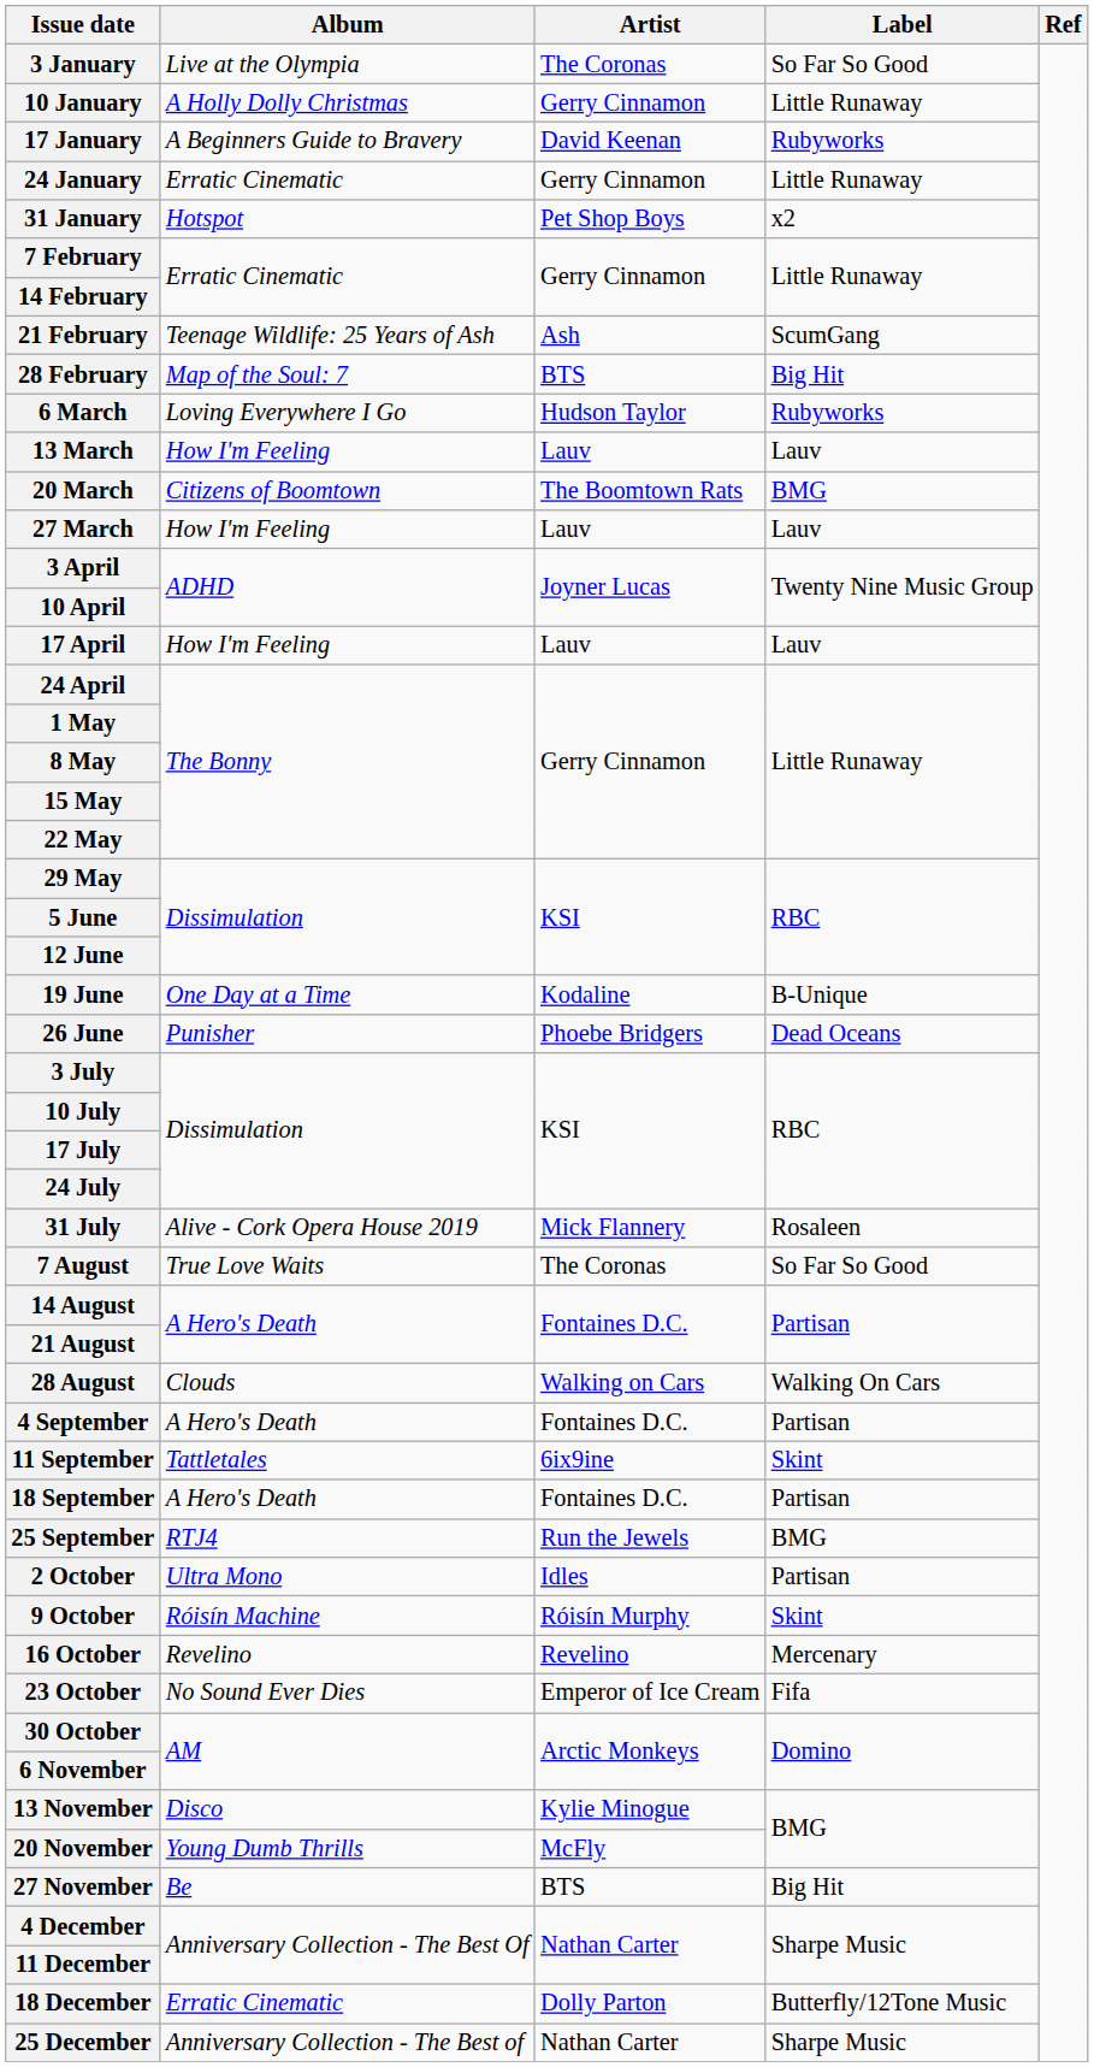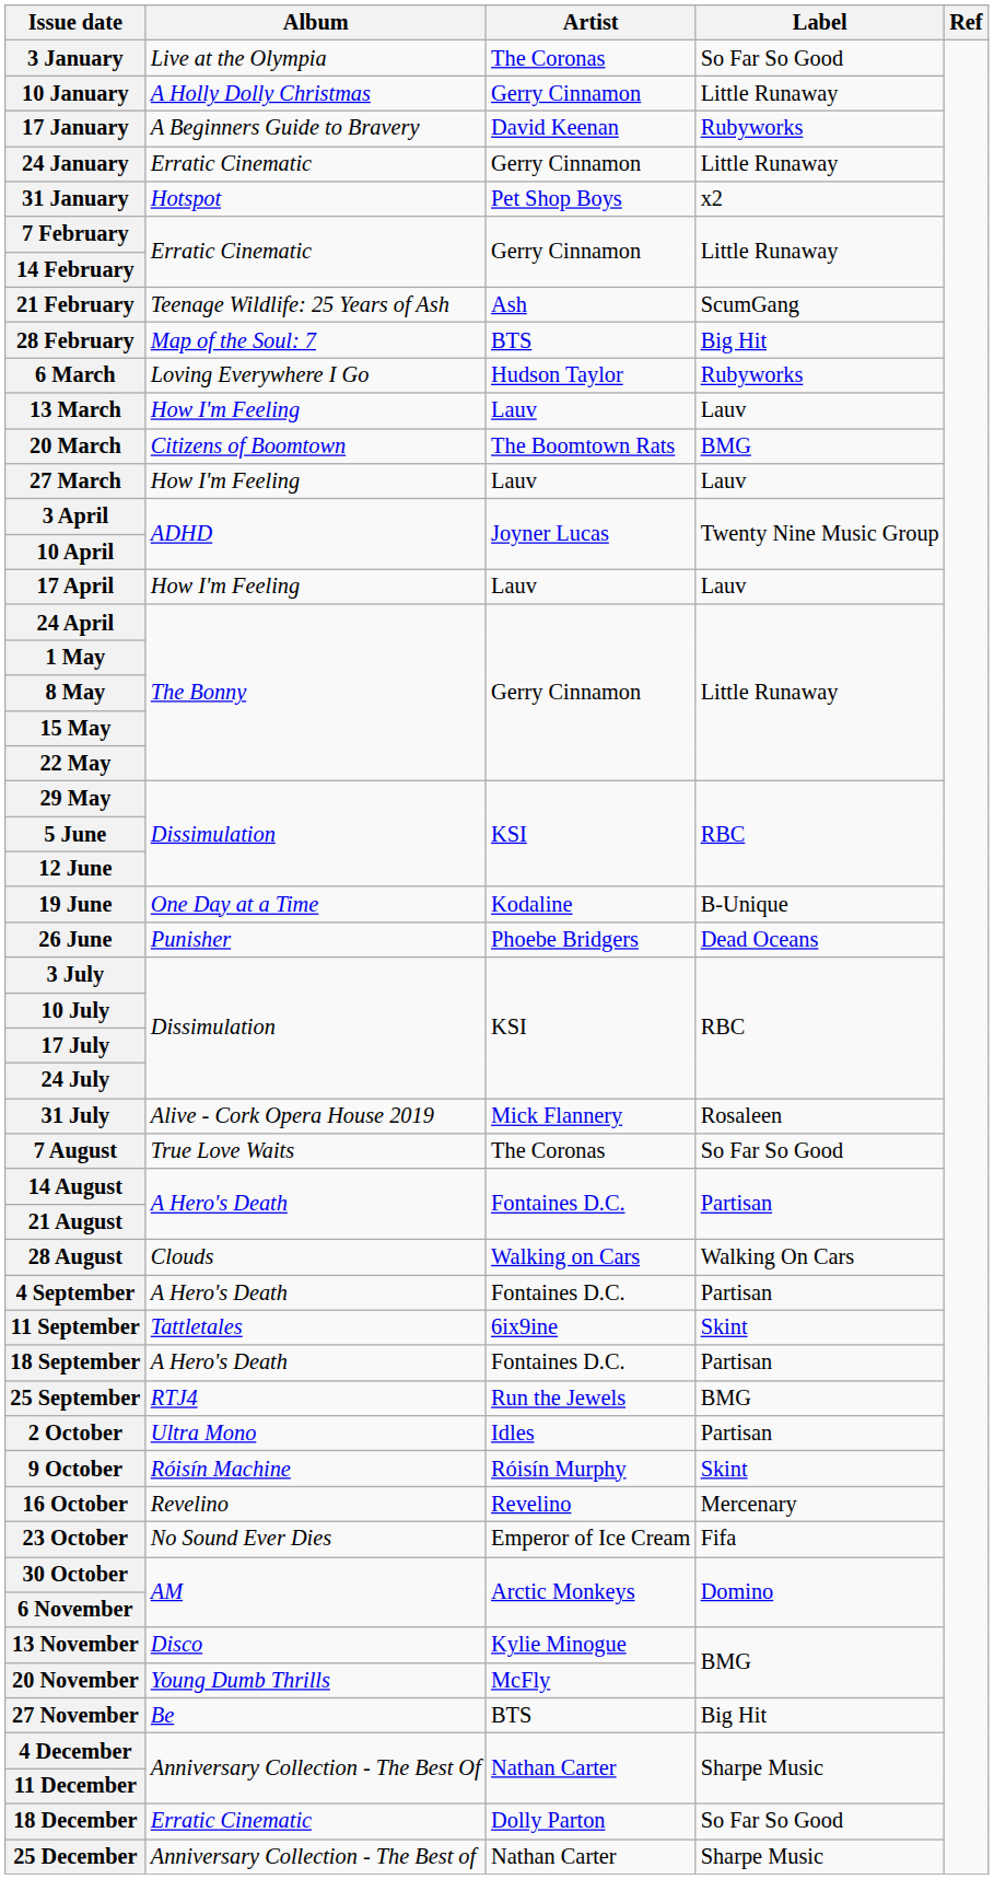18 December | Label: Butterfly/12Tone Music -> So Far So Good
